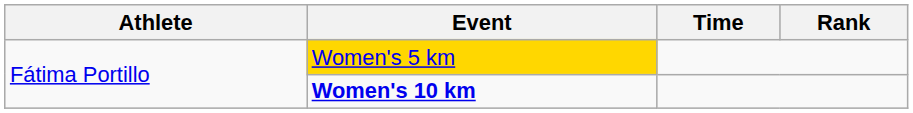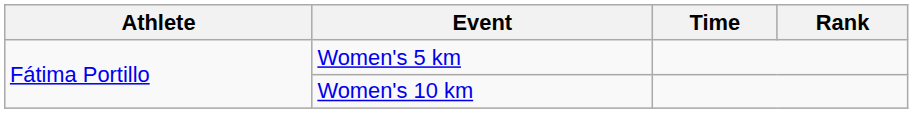Women's 5 km | Event: gold background -> no background
Women's 10 km | Event: bold -> normal
